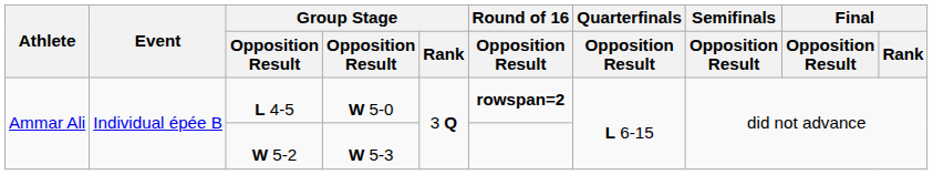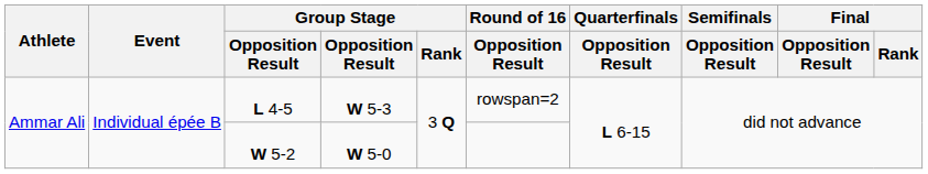L 4-5 | column 4: W 5-0 -> W 5-3
L 4-5 | Round of 16 / Opposition Result: bold -> normal
W 5-2 | column 4: W 5-3 -> W 5-0
